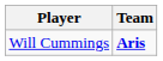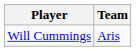Will Cummings | Team: bold -> normal
